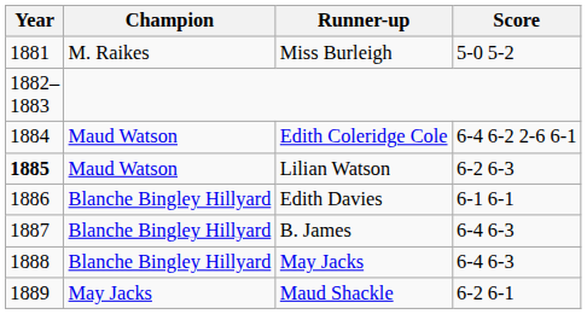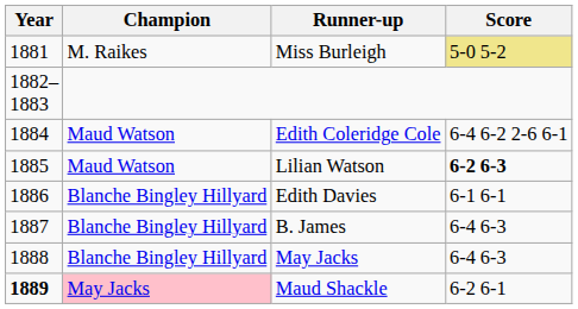Miss Burleigh | Score: no background -> khaki background
Lilian Watson | Year: bold -> normal
Lilian Watson | Score: normal -> bold
Maud Shackle | Year: normal -> bold
Maud Shackle | Champion: no background -> pink background
